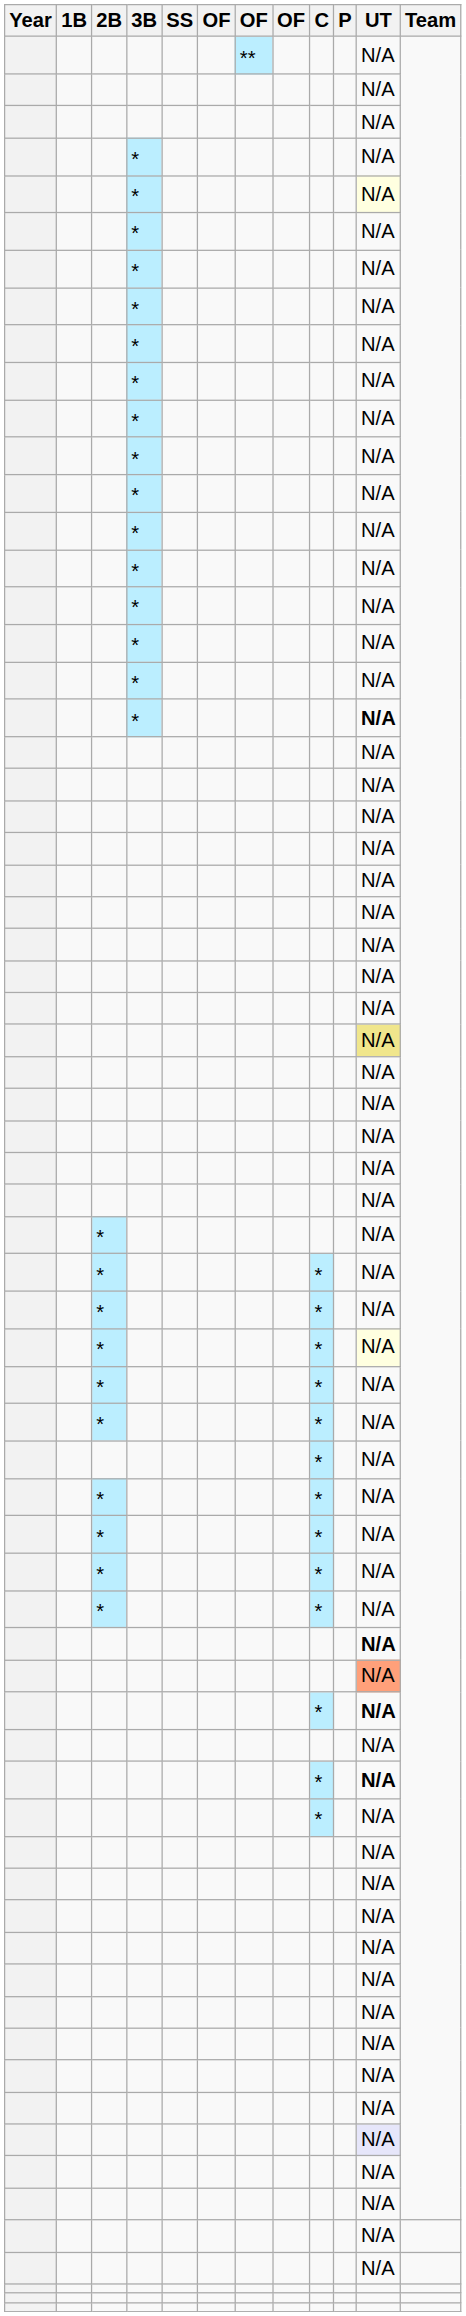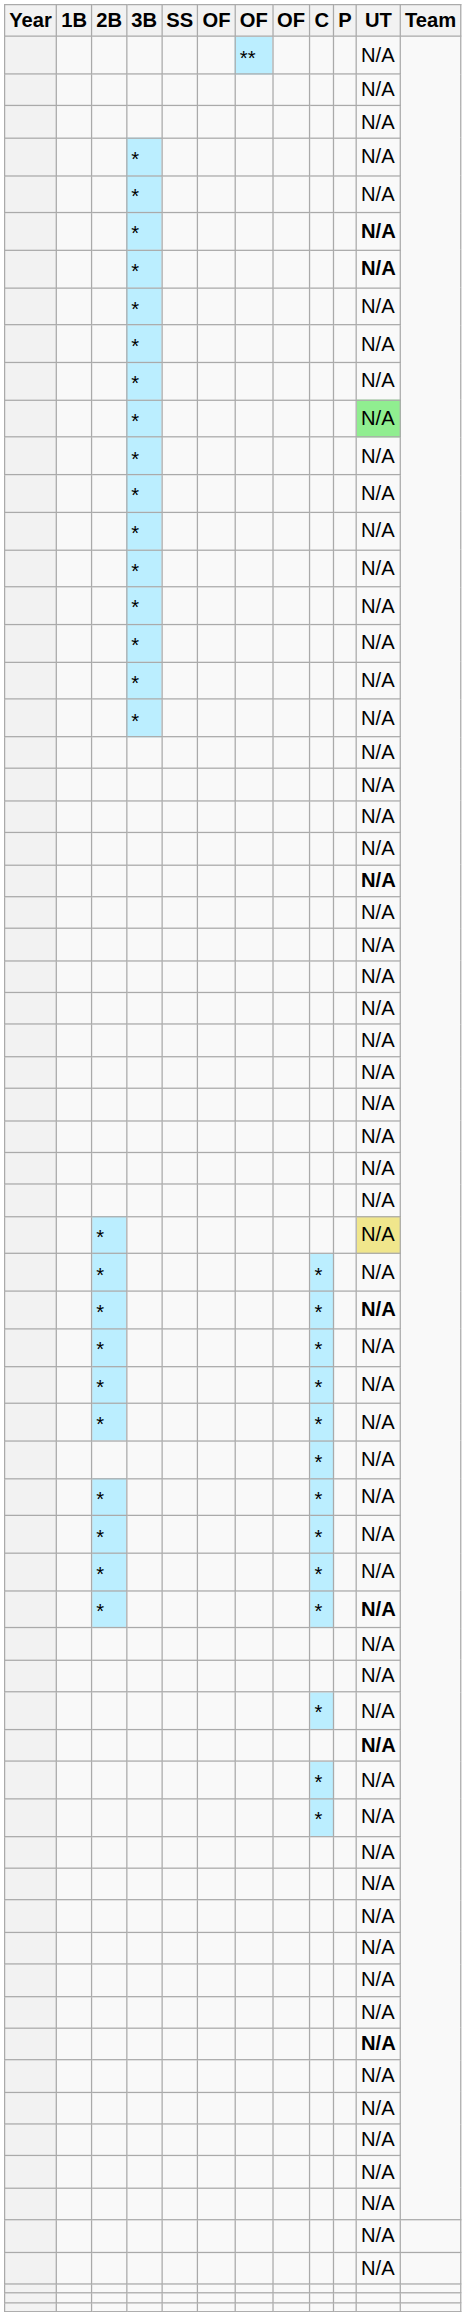row 6 | UT: lightyellow background -> no background
row 7 | UT: normal -> bold
row 8 | UT: normal -> bold
row 12 | UT: no background -> lightgreen background
row 20 | UT: bold -> normal
row 25 | UT: normal -> bold
row 30 | UT: khaki background -> no background
row 36 | UT: no background -> khaki background
row 38 | UT: normal -> bold
row 39 | UT: lightyellow background -> no background
row 46 | UT: normal -> bold
row 47 | UT: bold -> normal
row 48 | UT: lightsalmon background -> no background
row 49 | UT: bold -> normal
row 50 | UT: normal -> bold
row 51 | UT: bold -> normal
row 59 | UT: normal -> bold
row 62 | UT: lavender background -> no background
